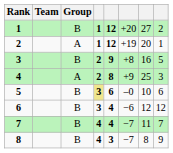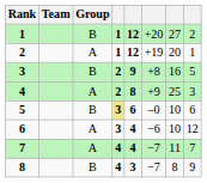row 7 | Group: B -> A
row 7 | column 7: 12 -> 10
row 8 | Group: B -> A
